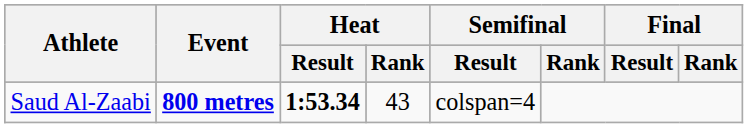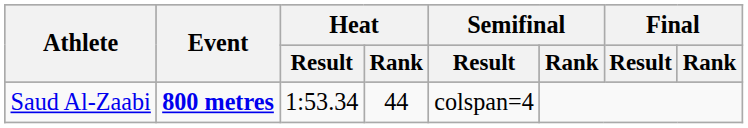Saud Al-Zaabi | Heat / Result: bold -> normal
Saud Al-Zaabi | Heat / Rank: 43 -> 44
